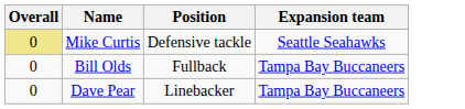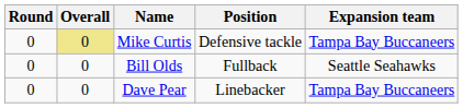+ column: Round | 0 | 0 | 0
Mike Curtis | Expansion team: Seattle Seahawks -> Tampa Bay Buccaneers
Bill Olds | Expansion team: Tampa Bay Buccaneers -> Seattle Seahawks
